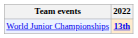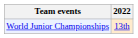World Junior Championships | 2022: bold -> normal
